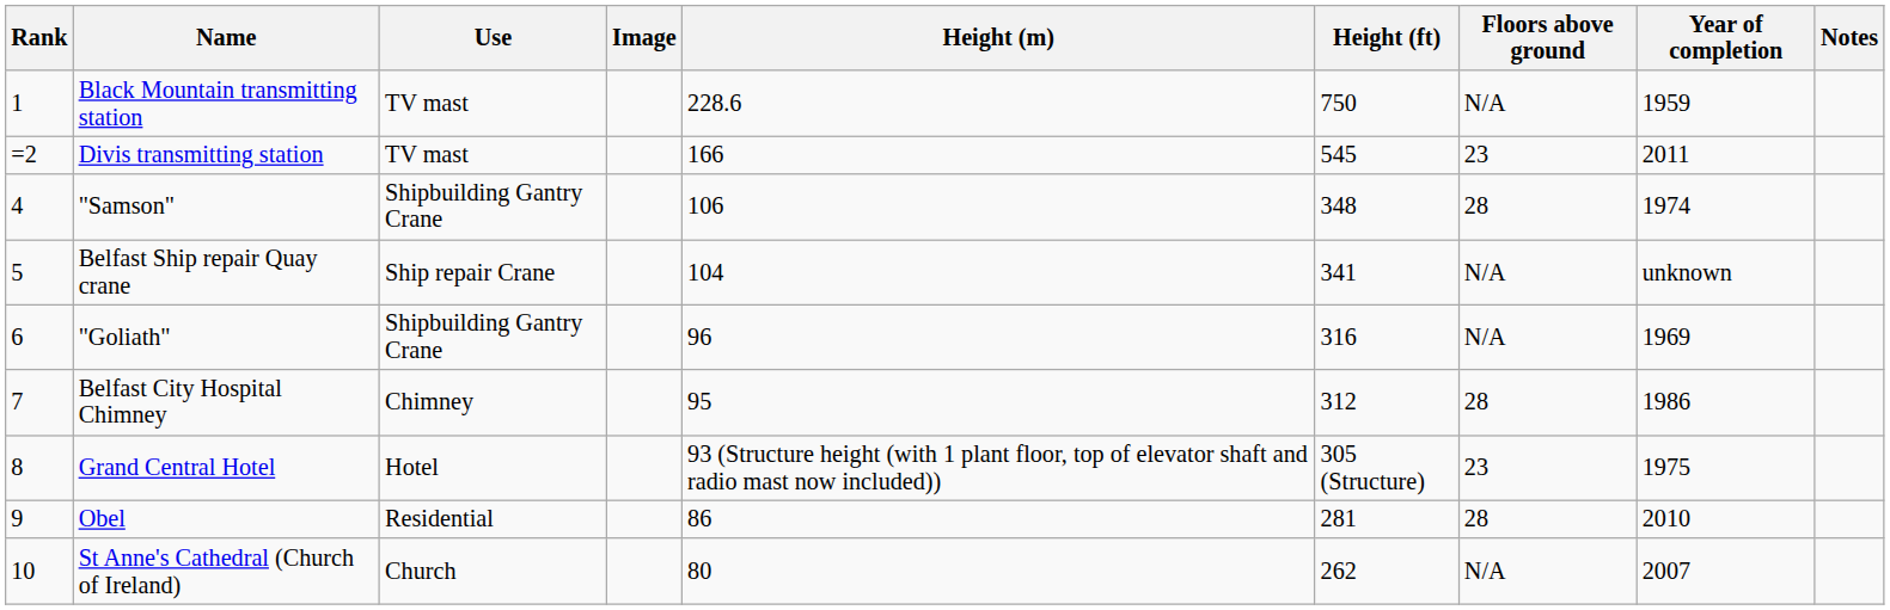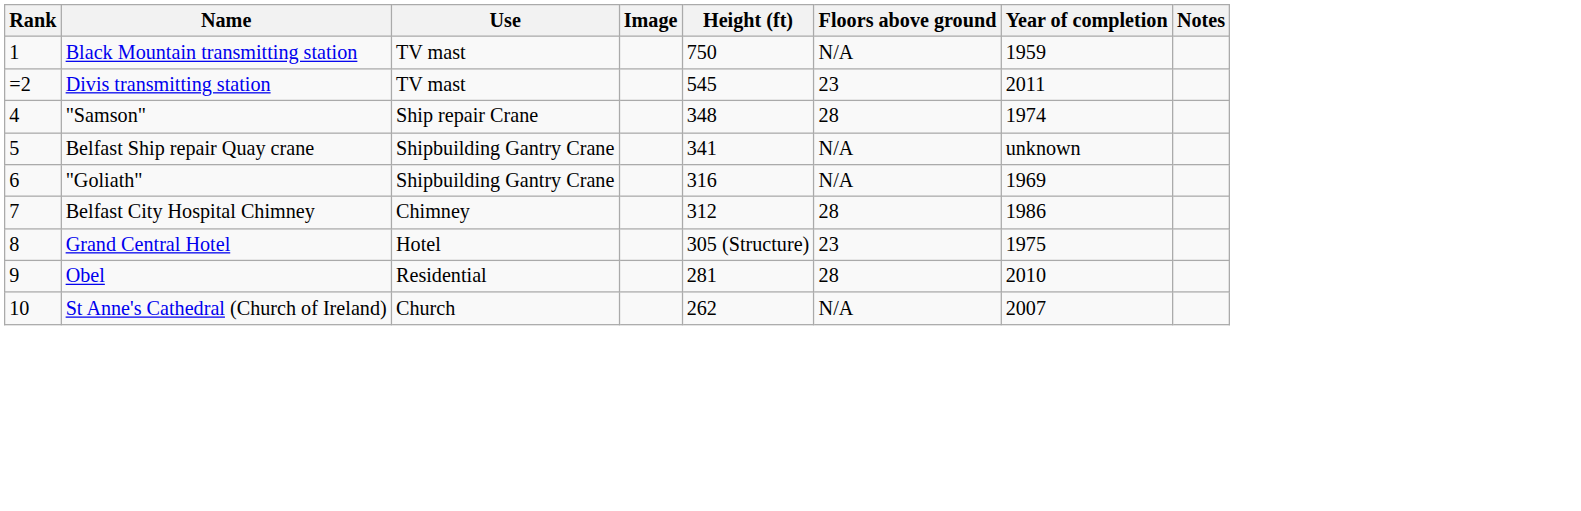- column: Height (m) | 228.6 | 166 | 106 | 104 | 96 | 95 | 93 (Structure height (with 1 plant floor, top of elevator shaft and radio mast now included)) | 86 | 80
"Samson" | Use: Shipbuilding Gantry Crane -> Ship repair Crane
Belfast Ship repair Quay crane | Use: Ship repair Crane -> Shipbuilding Gantry Crane
